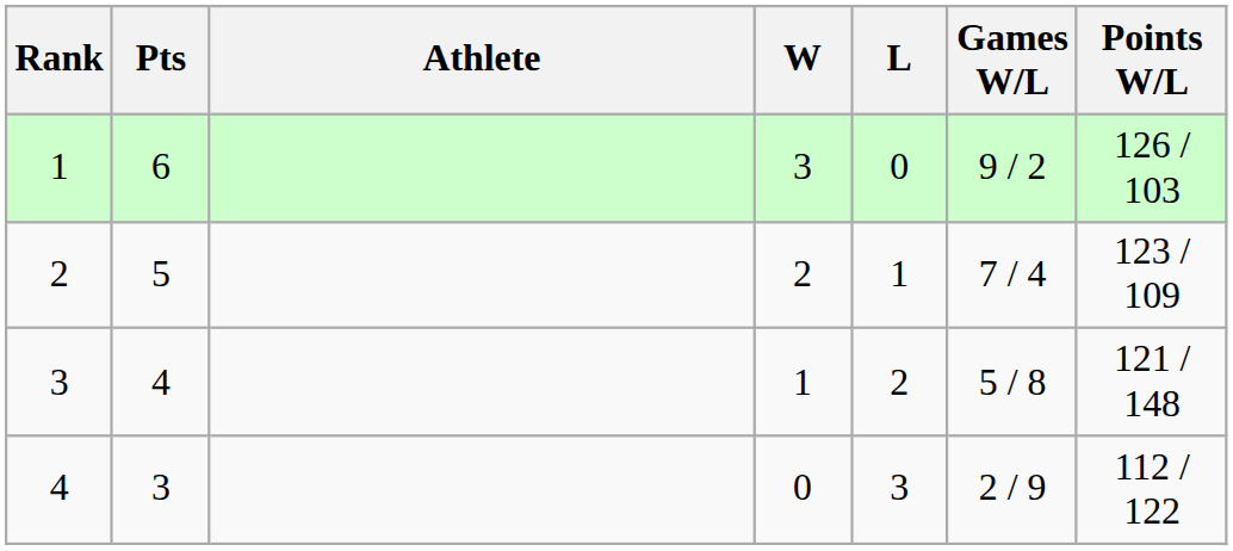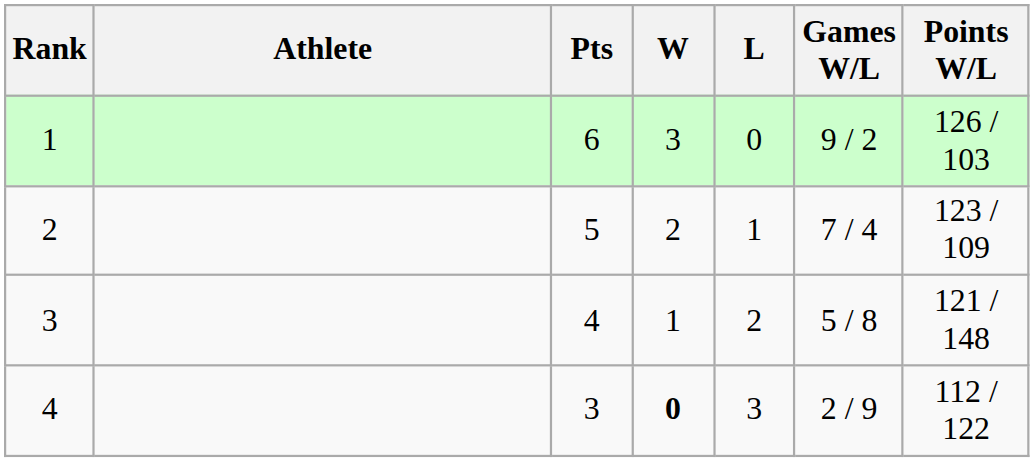columns swapped: Athlete <-> Pts
row 5 | W: normal -> bold
